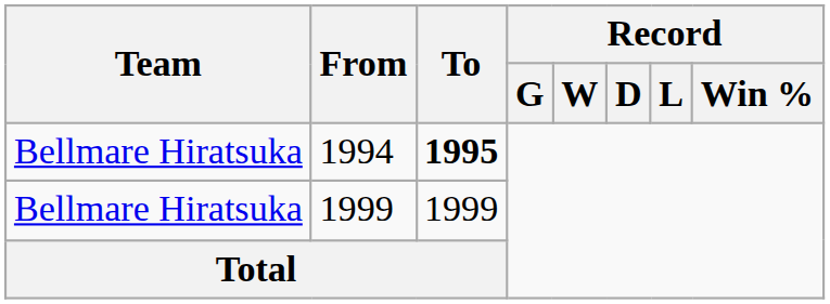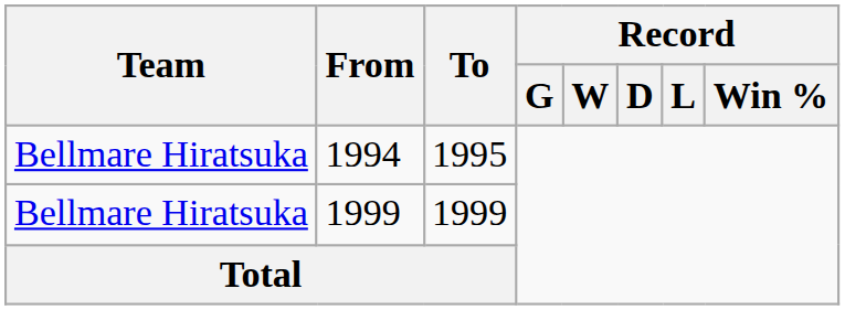1994 | To: bold -> normal
